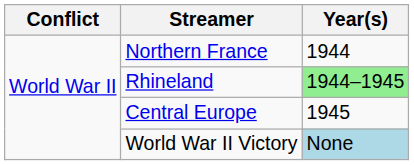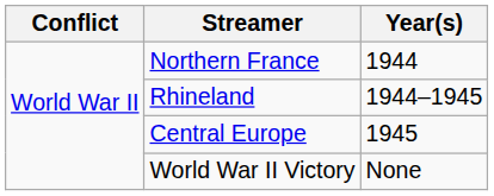Rhineland | Year(s): lightgreen background -> no background
World War II Victory | Year(s): lightblue background -> no background
